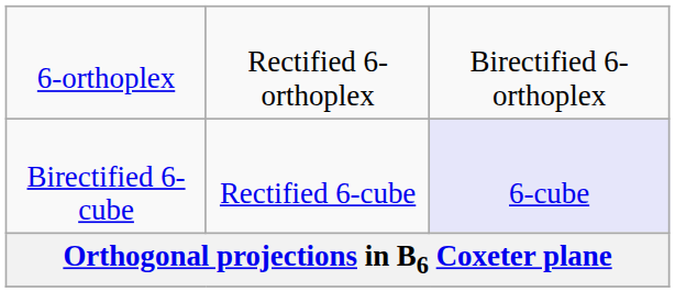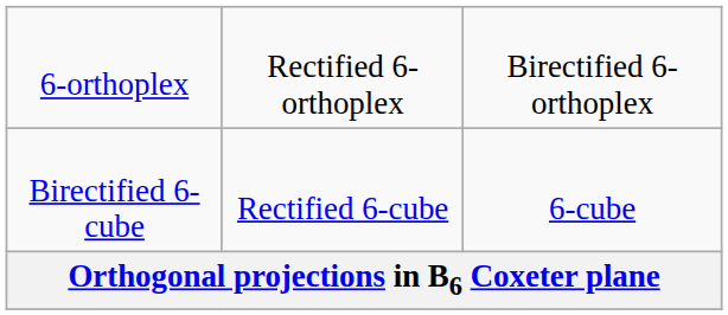Birectified 6-cube | column 3: lavender background -> no background
